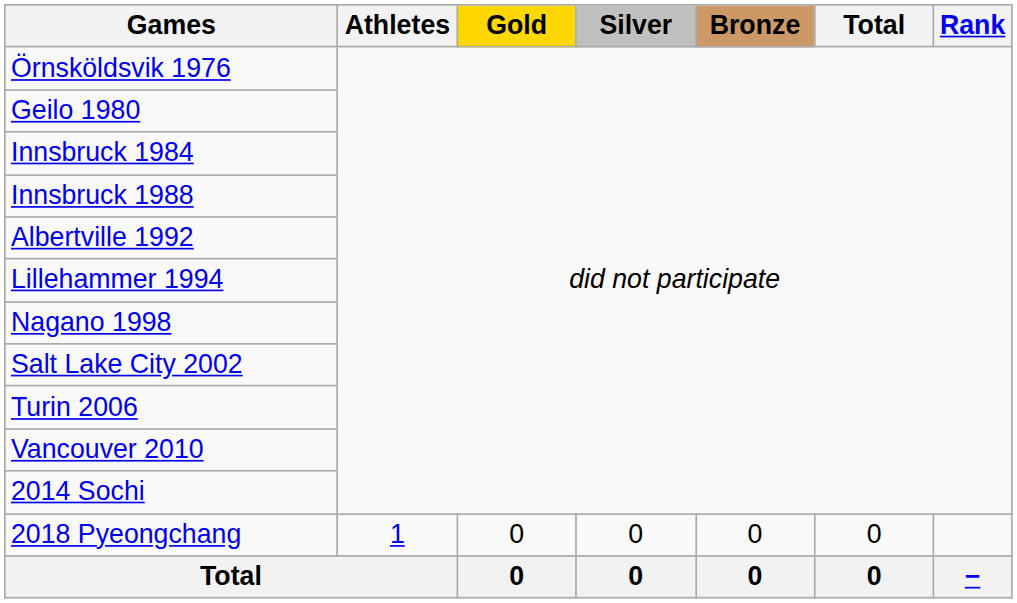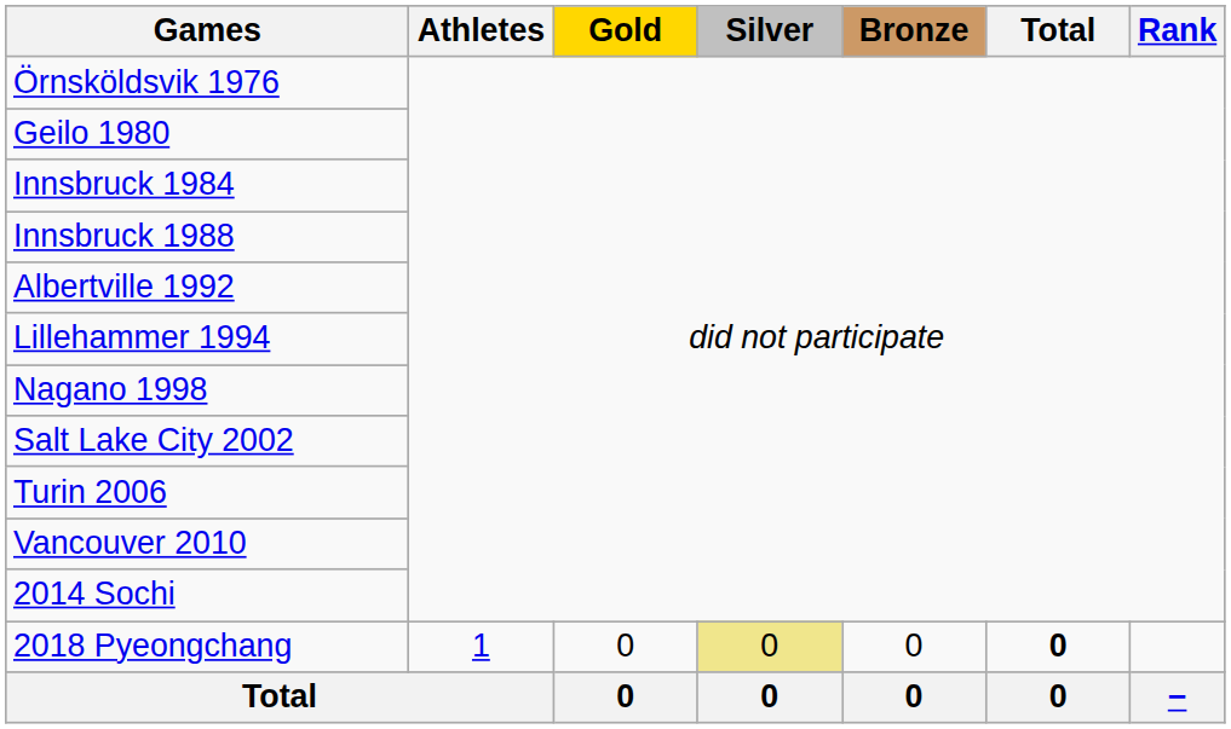2018 Pyeongchang | Silver: no background -> khaki background
2018 Pyeongchang | Total: normal -> bold
